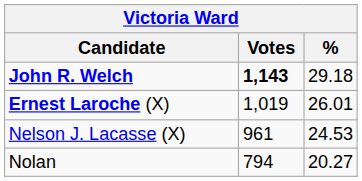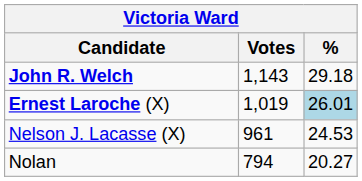John R. Welch | Votes: bold -> normal
Ernest Laroche (X) | %: no background -> lightblue background
